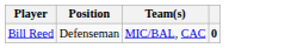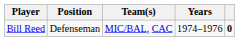+ column: Years | 1974–1976
